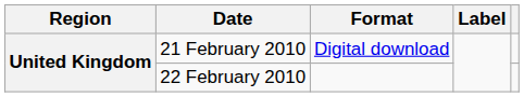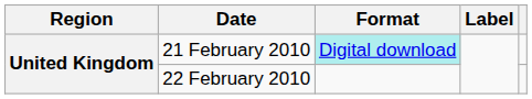21 February 2010 | Format: no background -> paleturquoise background
